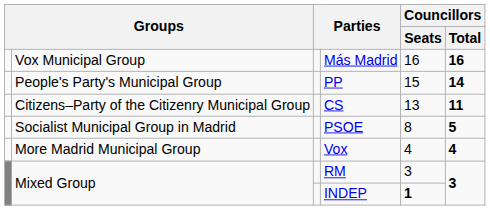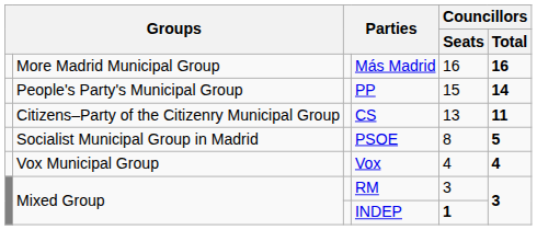Más Madrid | column 2: Vox Municipal Group -> More Madrid Municipal Group
Vox | column 2: More Madrid Municipal Group -> Vox Municipal Group
